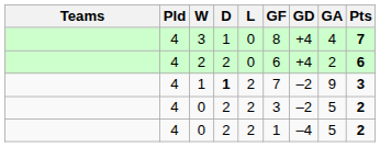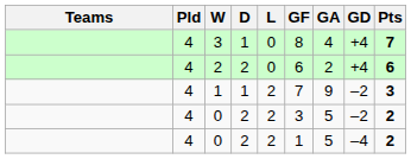columns swapped: GA <-> GD
row 4 | D: bold -> normal
